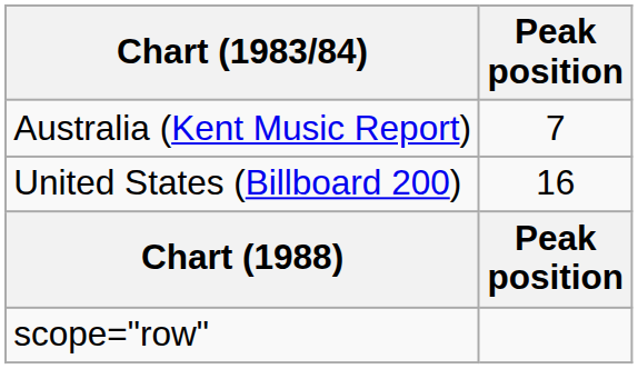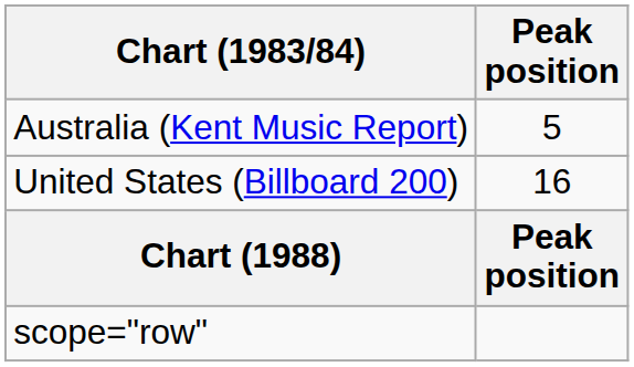Australia (Kent Music Report) | Peak position: 7 -> 5
